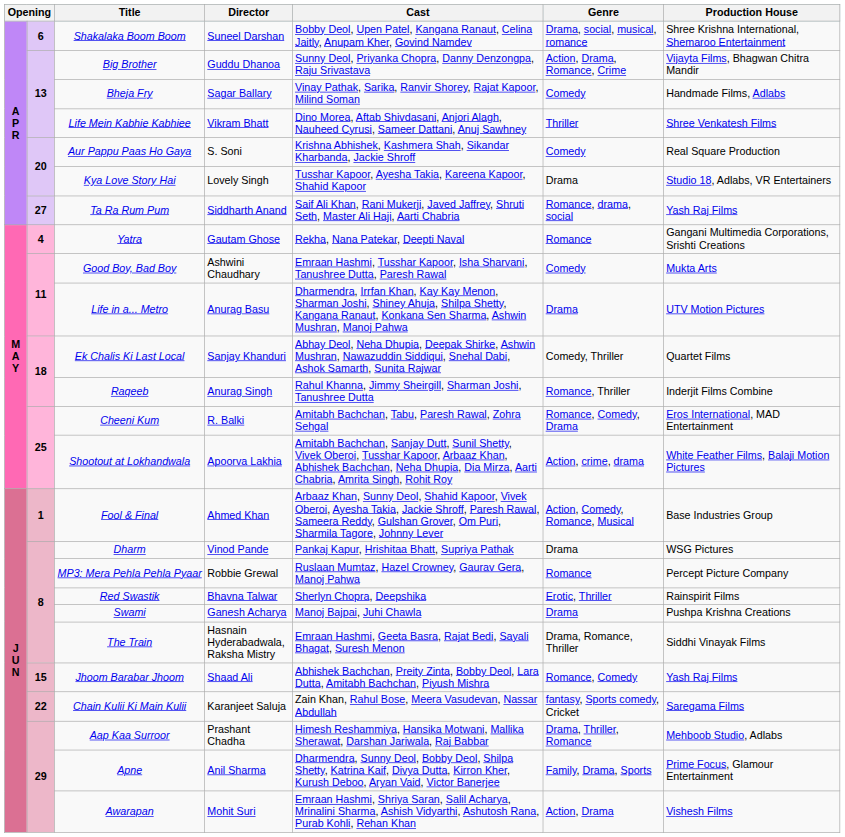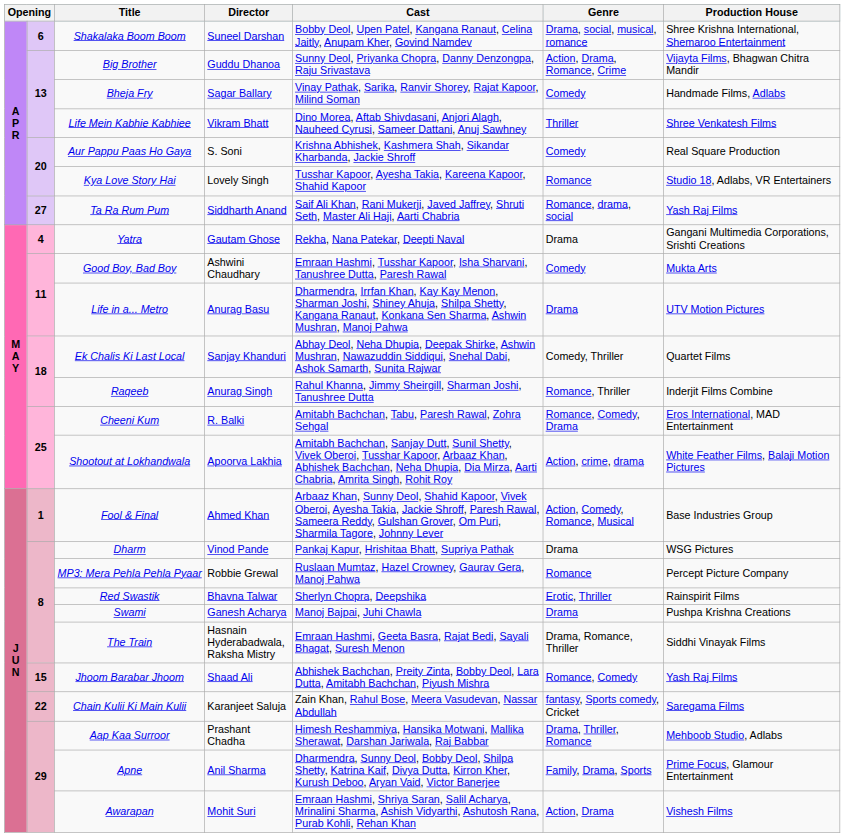Kya Love Story Hai | Genre: Drama -> Romance
Yatra | Genre: Romance -> Drama
